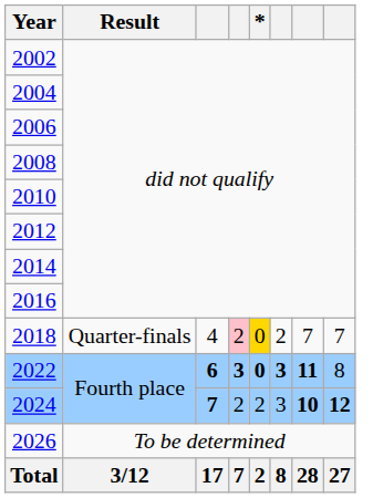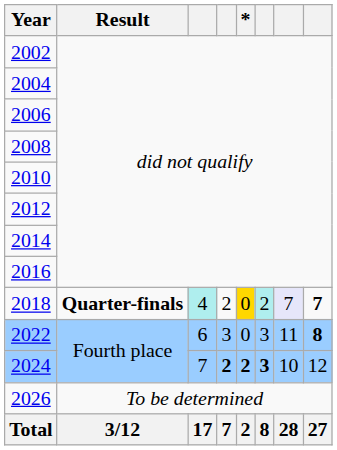2018 | Result: normal -> bold
2018 | column 3: no background -> paleturquoise background
2018 | column 4: pink background -> no background
2018 | column 6: no background -> paleturquoise background
2018 | column 7: no background -> lavender background
2018 | column 8: normal -> bold
2022 | column 3: bold -> normal
2022 | column 4: bold -> normal
2022 | *: bold -> normal
2022 | column 6: bold -> normal
2022 | column 7: bold -> normal
2022 | column 8: normal -> bold
2024 | column 3: bold -> normal
2024 | column 4: normal -> bold
2024 | *: normal -> bold
2024 | column 6: normal -> bold
2024 | column 7: bold -> normal
2024 | column 8: bold -> normal
